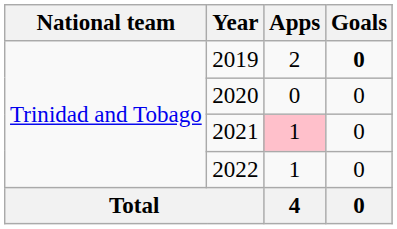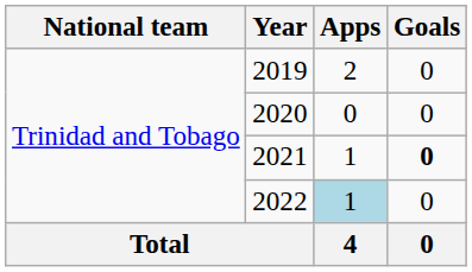2019 | Goals: bold -> normal
2021 | Apps: pink background -> no background
2021 | Goals: normal -> bold
2022 | Apps: no background -> lightblue background
